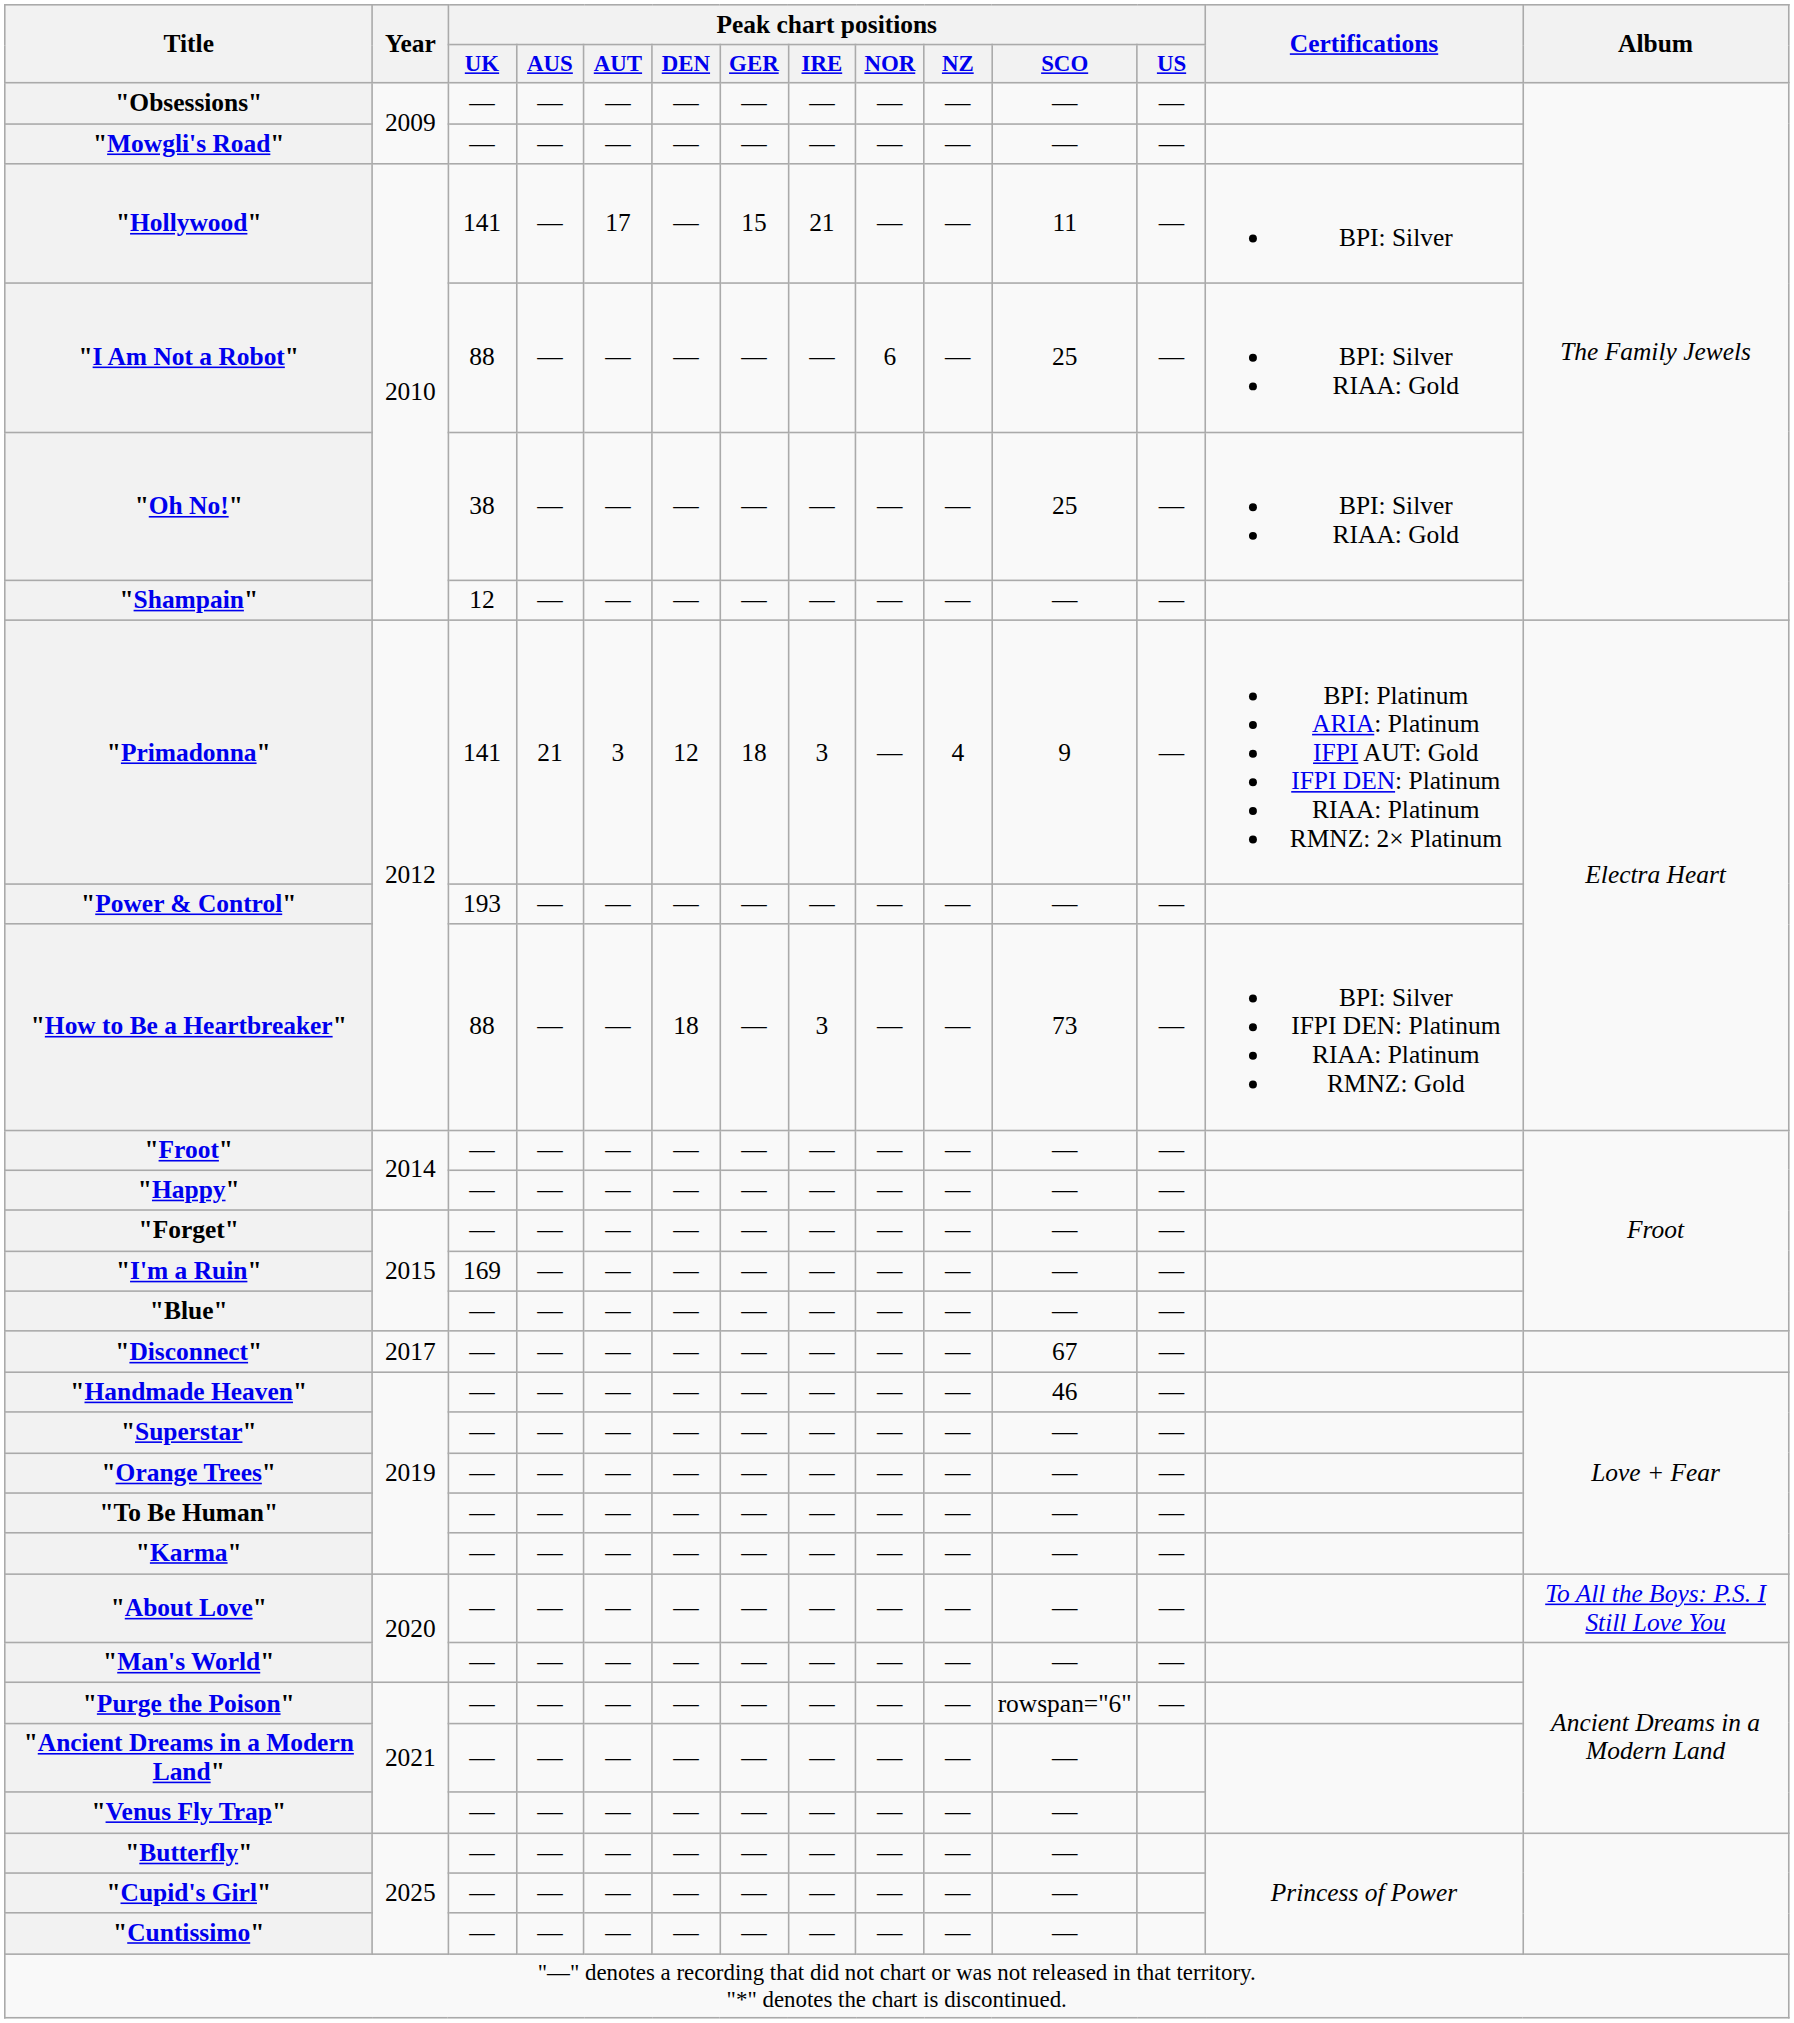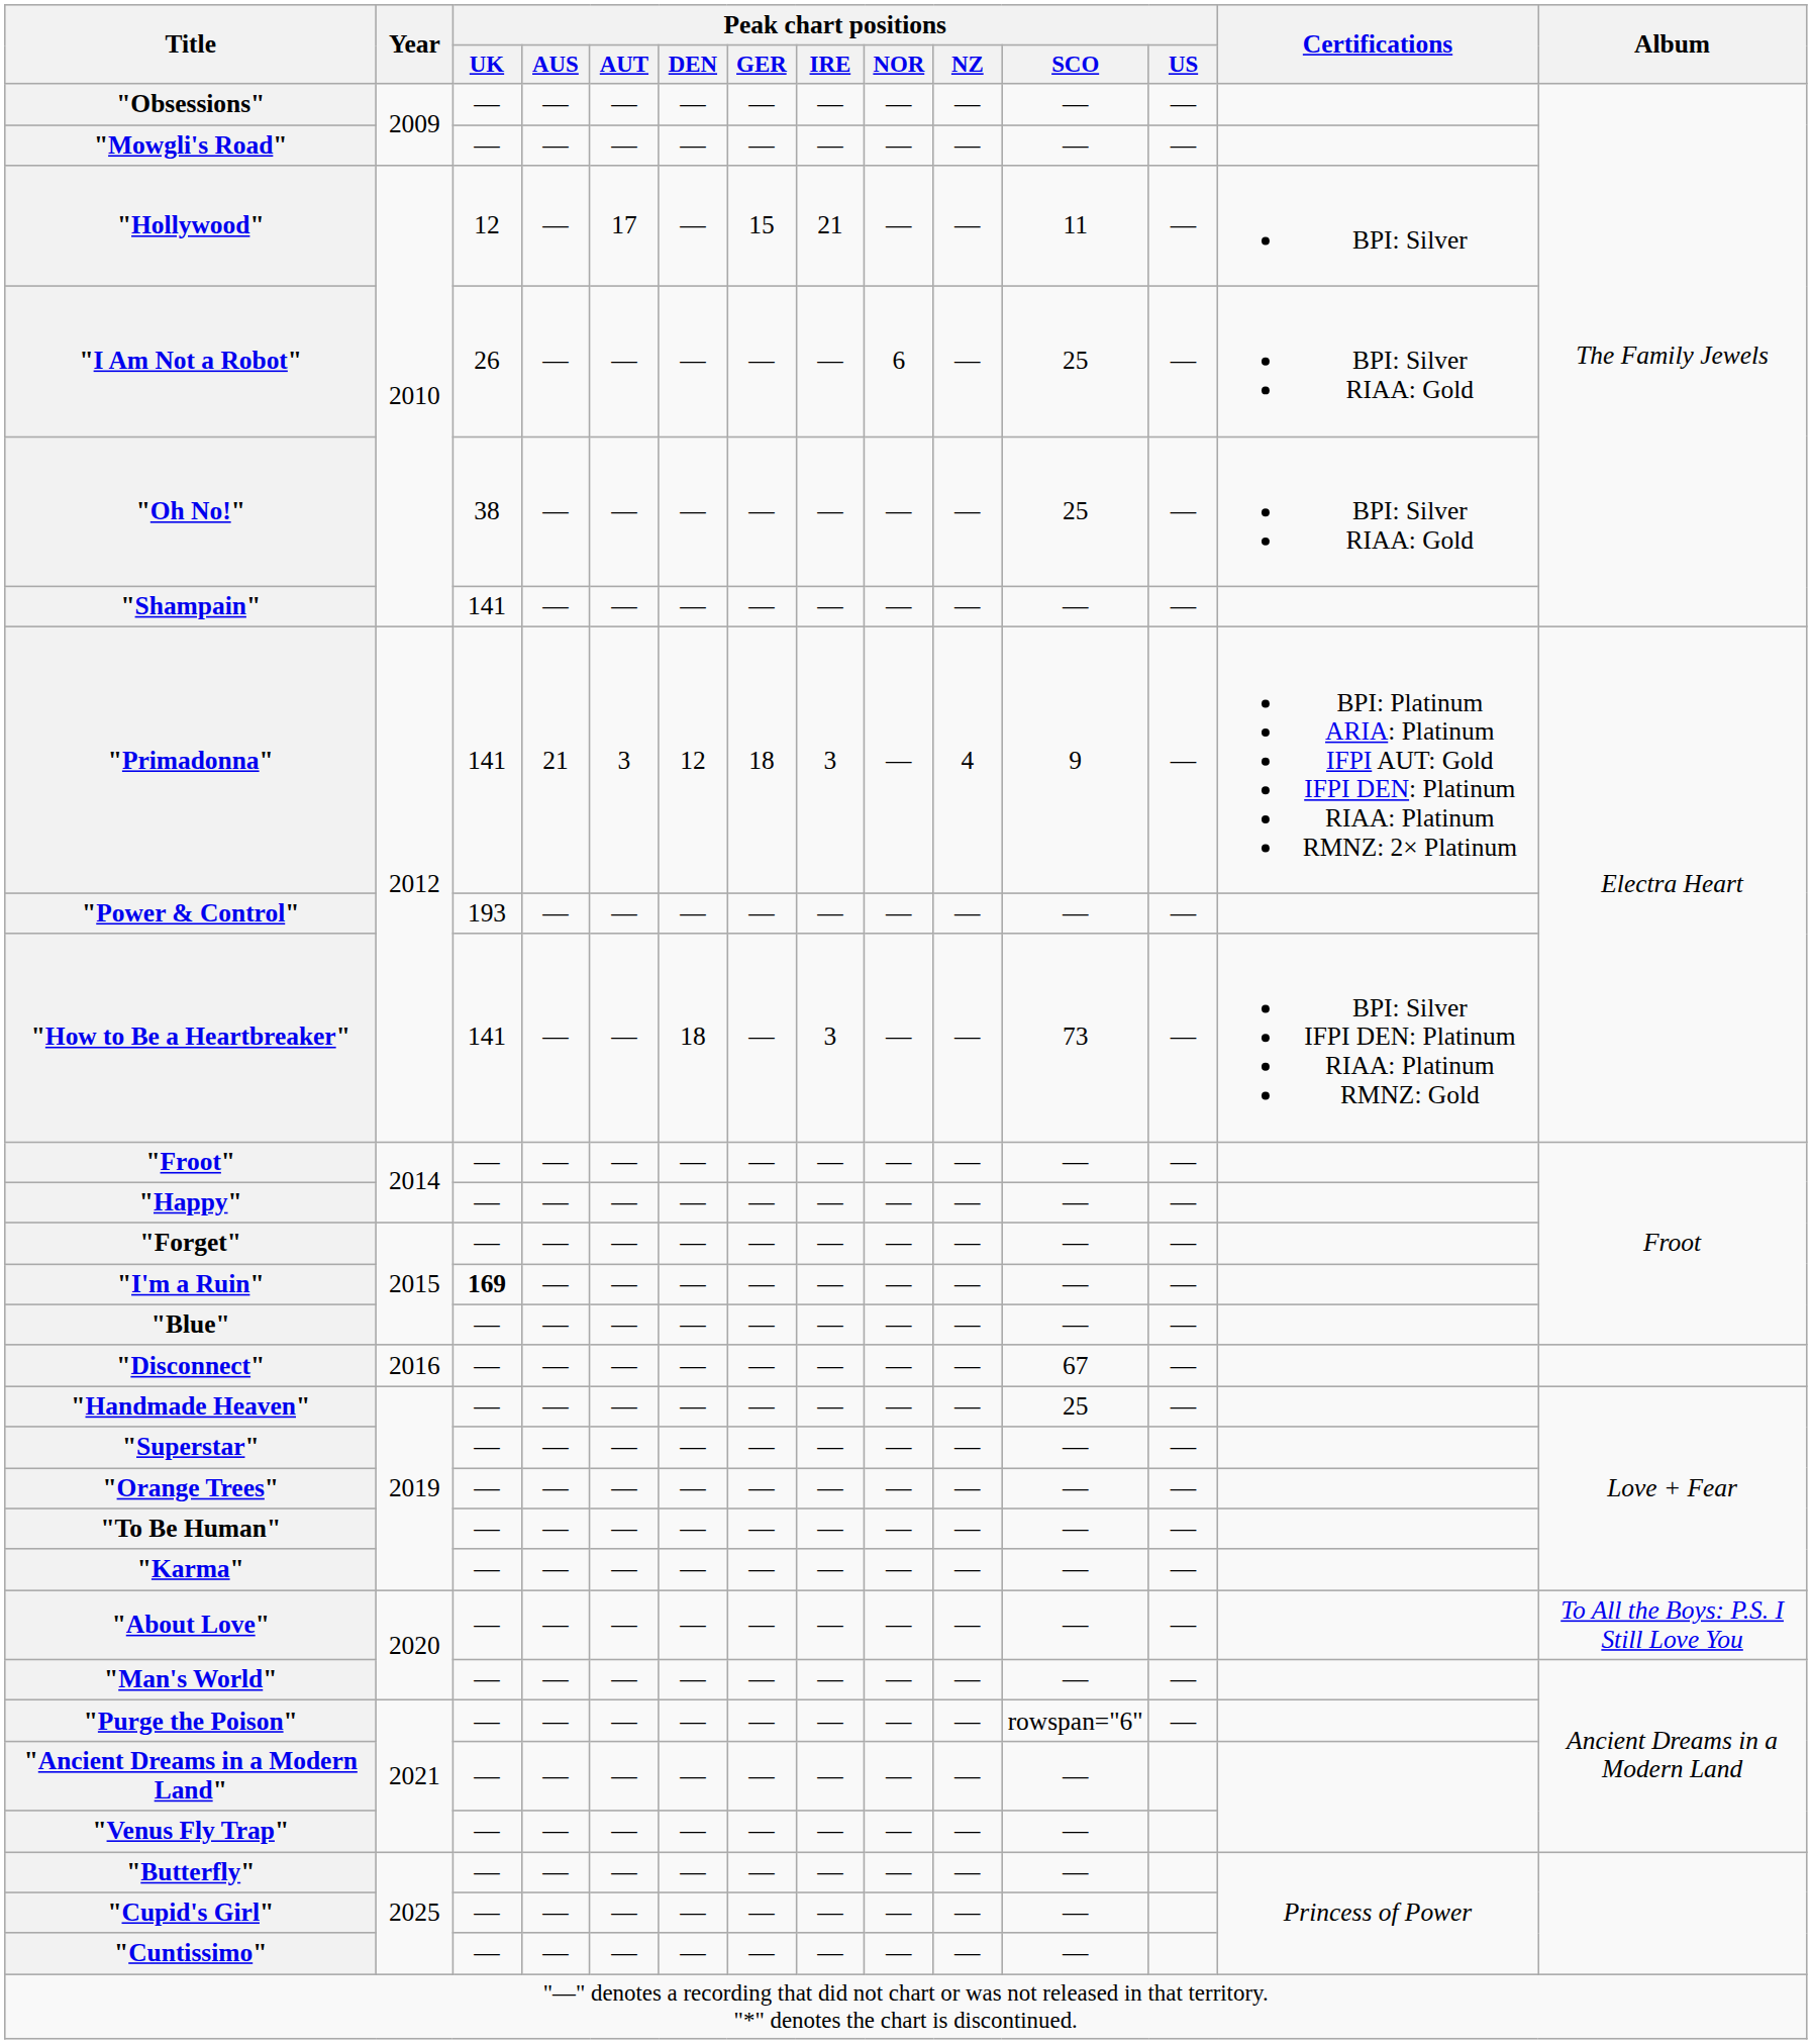"Hollywood" | Peak chart positions / UK: 141 -> 12
"I Am Not a Robot" | Peak chart positions / UK: 88 -> 26
"Shampain" | Peak chart positions / UK: 12 -> 141
"How to Be a Heartbreaker" | Peak chart positions / UK: 88 -> 141
"I'm a Ruin" | Peak chart positions / UK: normal -> bold
"Disconnect" | Year: 2017 -> 2016
"Handmade Heaven" | Peak chart positions / SCO: 46 -> 25
